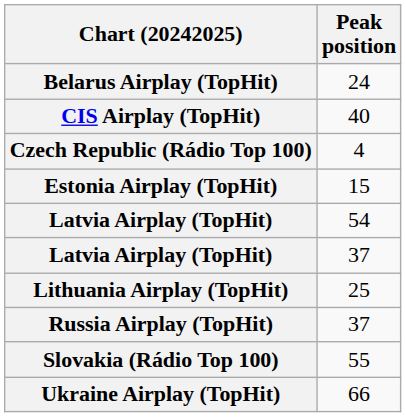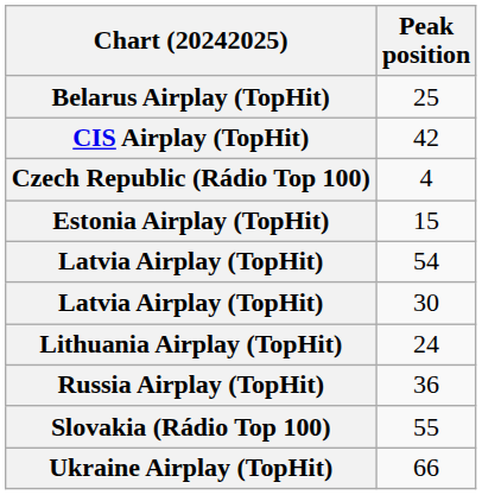row 2 | Peak position: 24 -> 25
row 3 | Peak position: 40 -> 42
row 7 | Peak position: 37 -> 30
row 8 | Peak position: 25 -> 24
row 9 | Peak position: 37 -> 36
